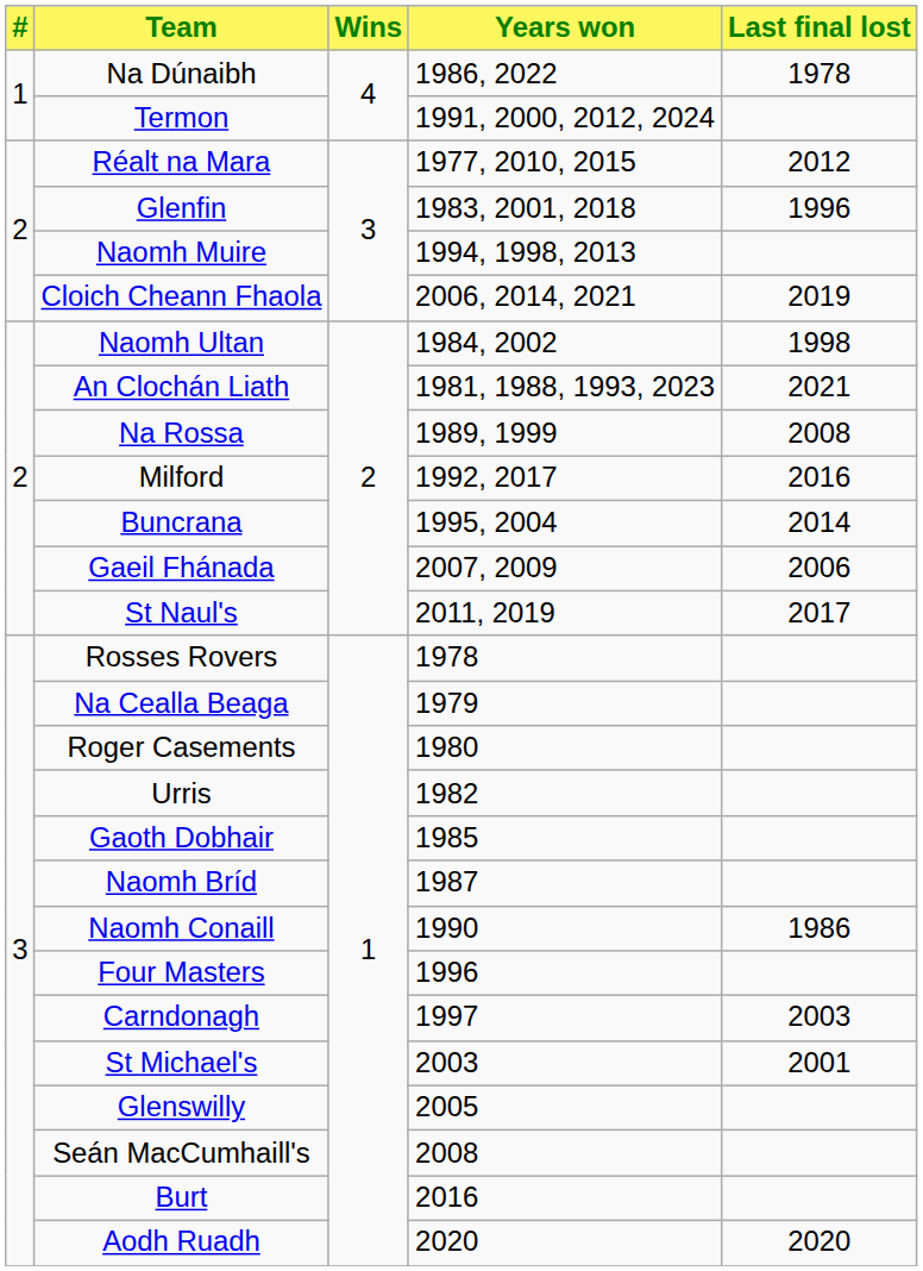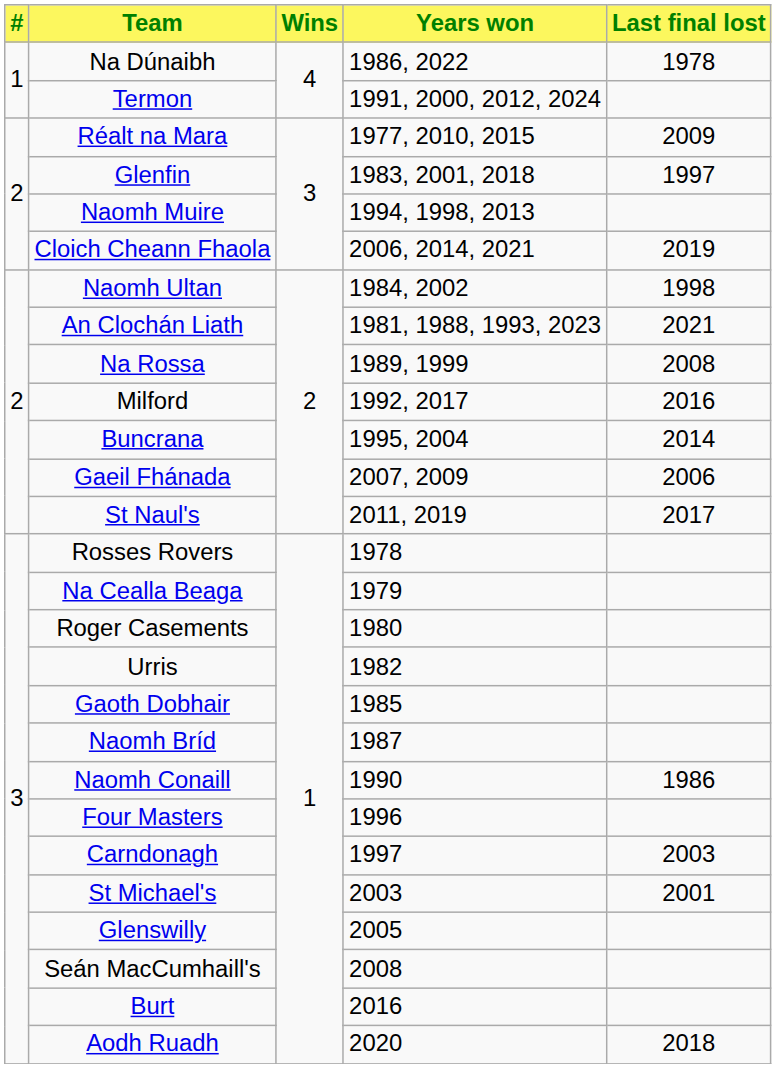Réalt na Mara | Last final lost: 2012 -> 2009
Glenfin | Last final lost: 1996 -> 1997
Aodh Ruadh | Last final lost: 2020 -> 2018
